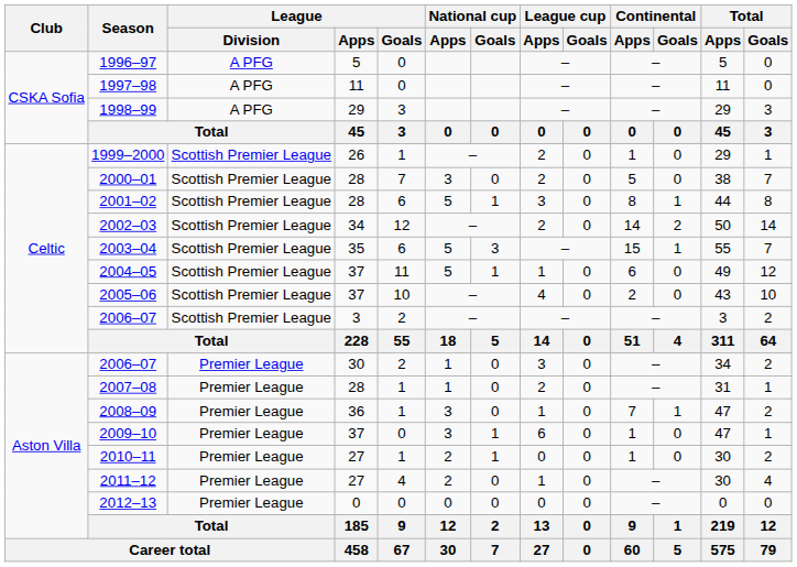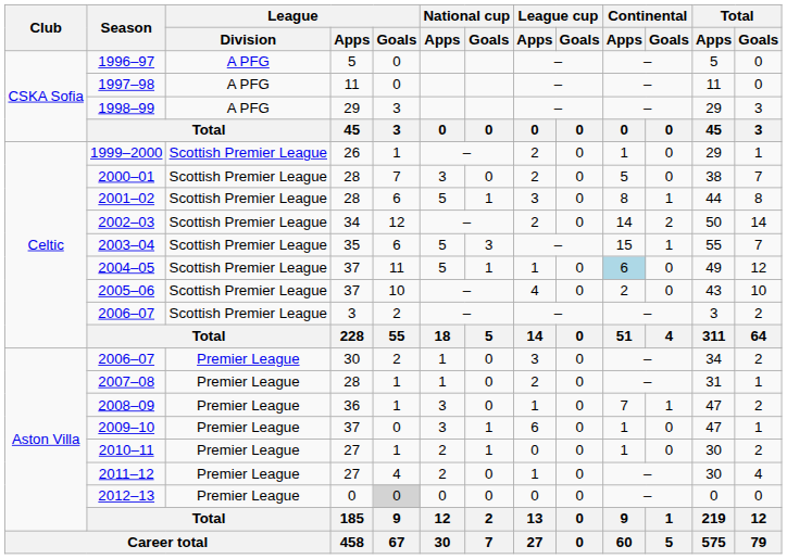2004–05 | Continental / Apps: no background -> lightblue background
2012–13 | League / Goals: no background -> lightgrey background
